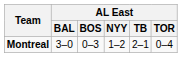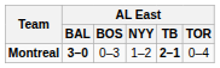Montreal | AL East / BAL: normal -> bold
Montreal | AL East / TB: normal -> bold
